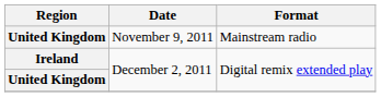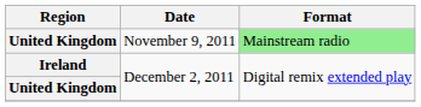United Kingdom / November 9, 2011 | Format: no background -> lightgreen background
